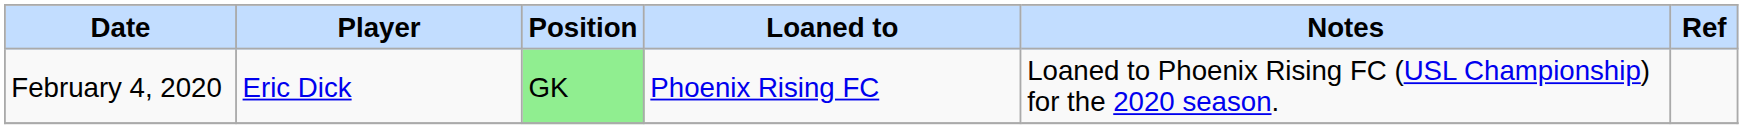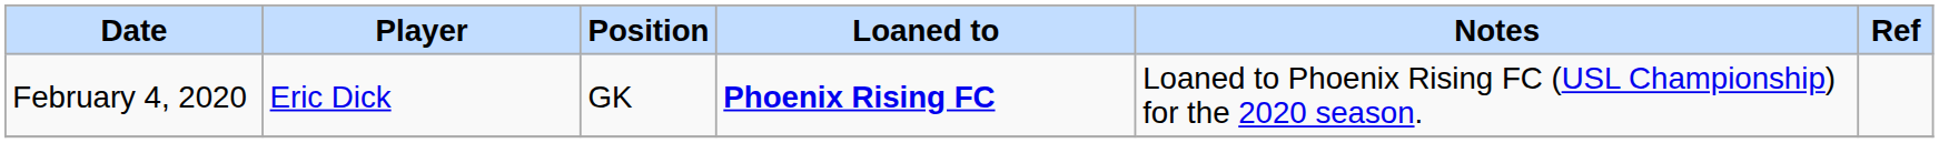February 4, 2020 | Position: lightgreen background -> no background
February 4, 2020 | Loaned to: normal -> bold
